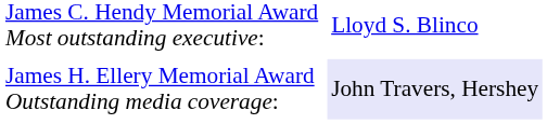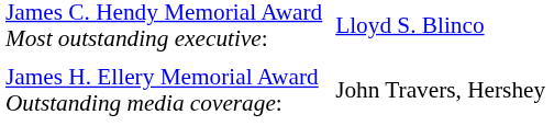James H. Ellery Memorial Award Outstanding media coverage: | column 2: lavender background -> no background
